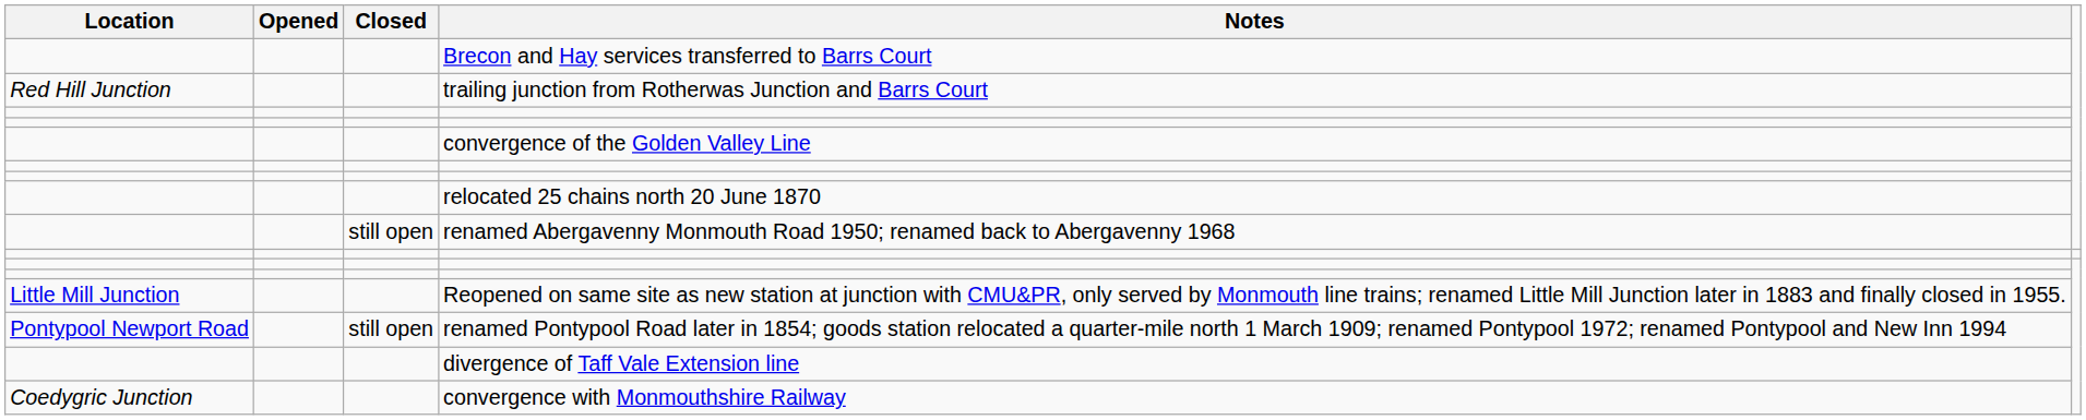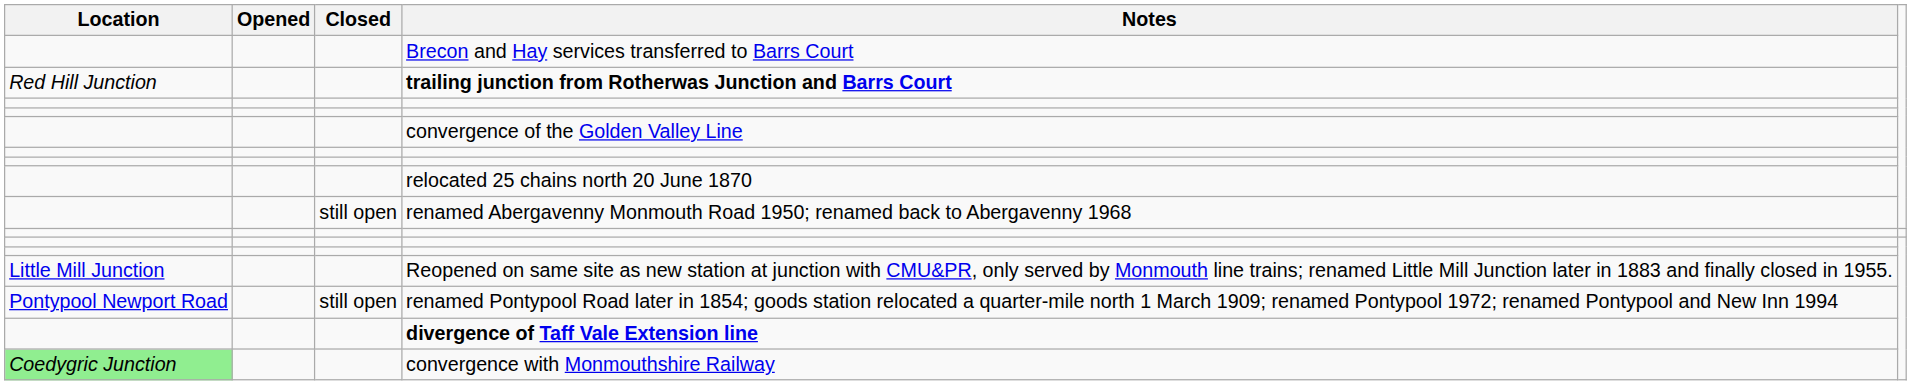trailing junction from Rotherwas Junction and Barrs Court | Notes: normal -> bold
divergence of Taff Vale Extension line | Notes: normal -> bold
convergence with Monmouthshire Railway | Location: no background -> lightgreen background
